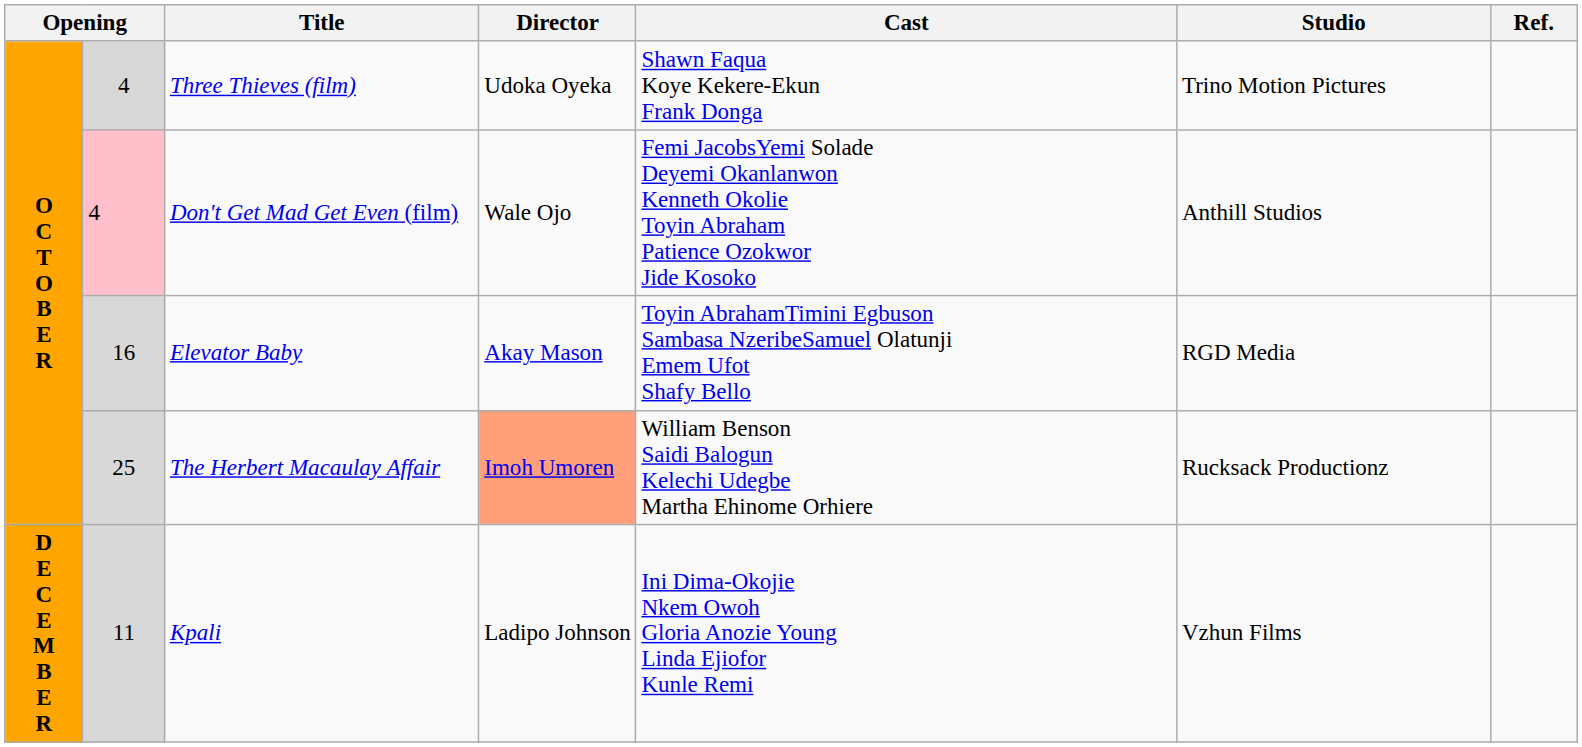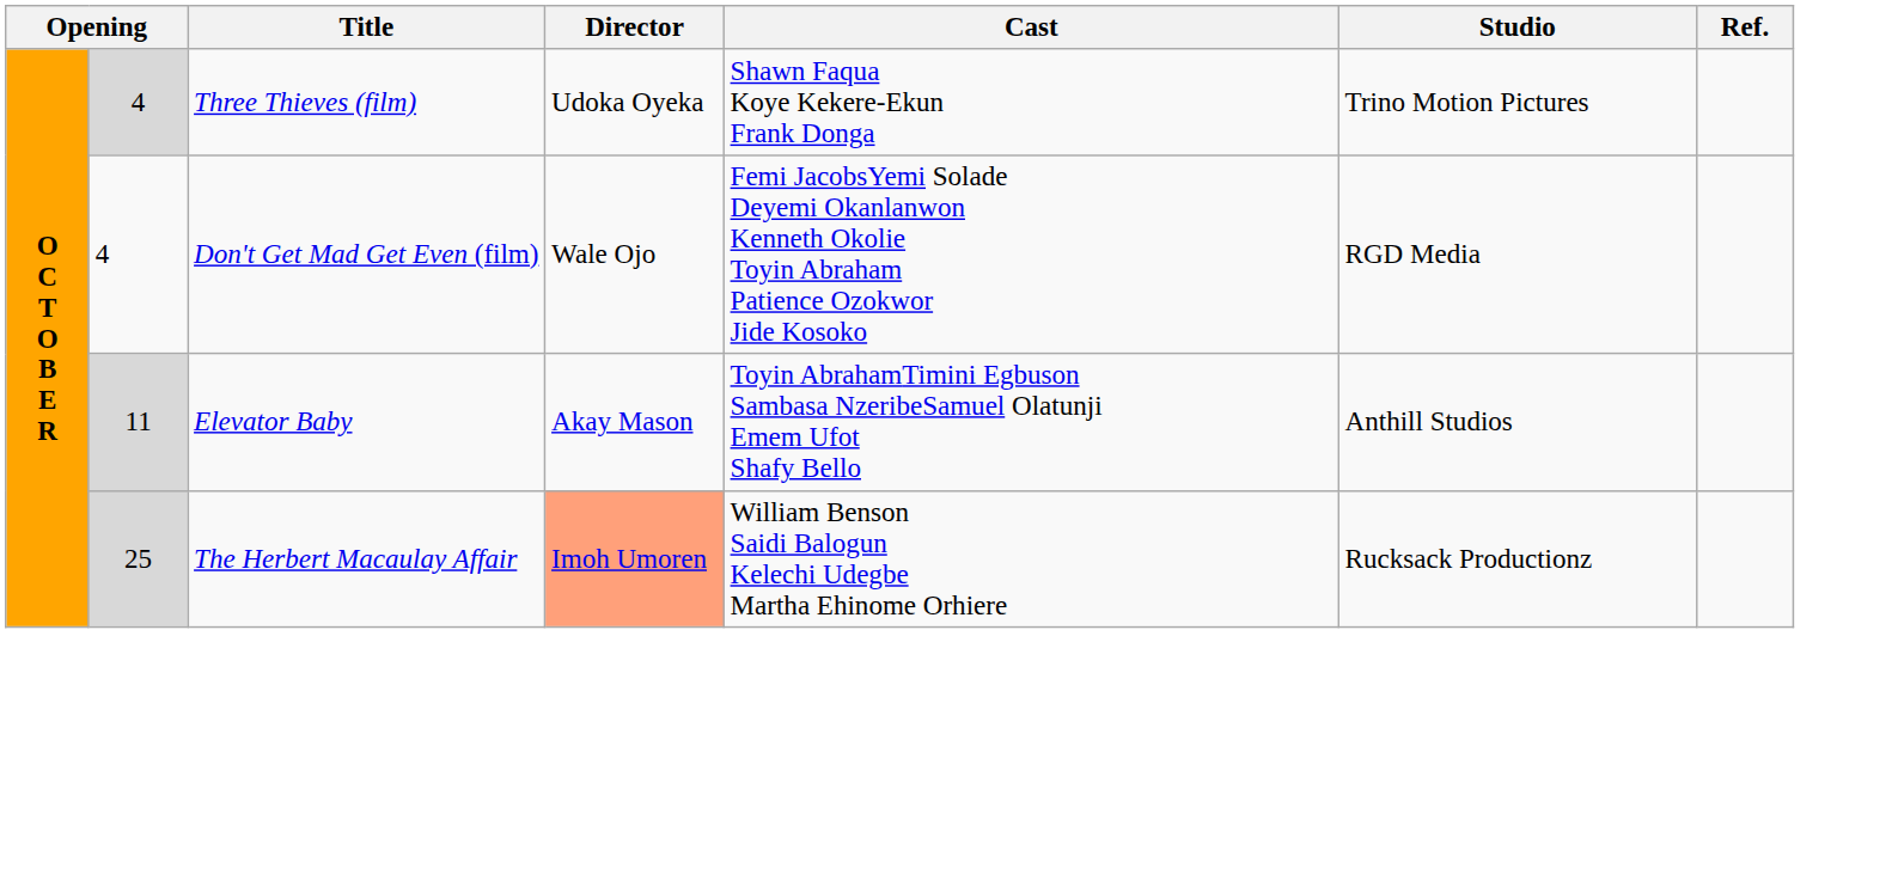Don't Get Mad Get Even (film) | column 2: pink background -> no background
Don't Get Mad Get Even (film) | Studio: Anthill Studios -> RGD Media
Elevator Baby | column 2: 16 -> 11
Elevator Baby | Studio: RGD Media -> Anthill Studios
- row: D E C E M B E R | 11 | Kpali | Ladipo Johnson | Ini Dima-Okojie Nkem Owoh Gloria Anozie Young Linda Ejiofor Kunle Remi | Vzhun Films
